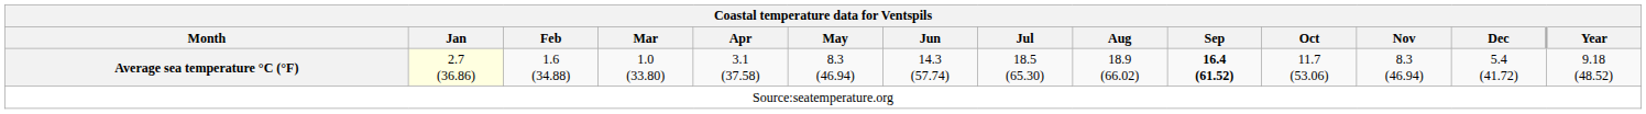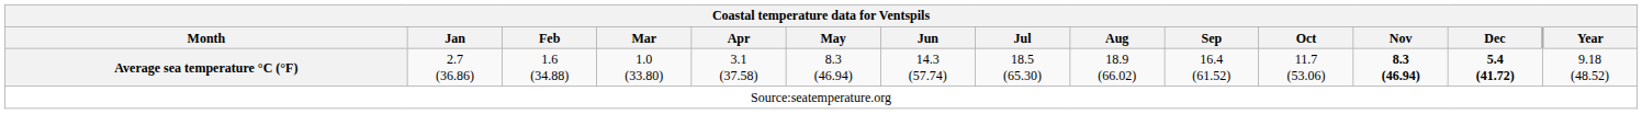row 3 | Jan: lightyellow background -> no background
row 3 | Sep: bold -> normal
row 3 | Nov: normal -> bold
row 3 | Dec: normal -> bold
